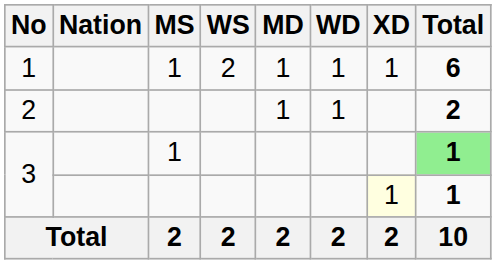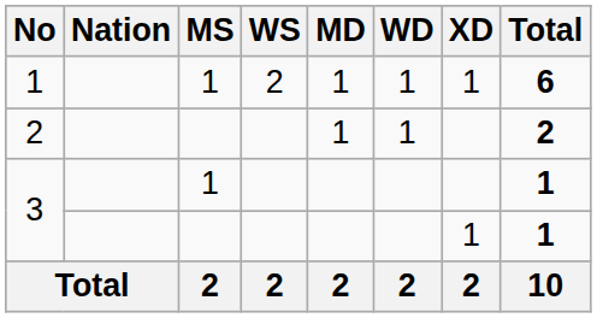row 4 | Total: lightgreen background -> no background
row 5 | XD: lightyellow background -> no background
